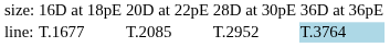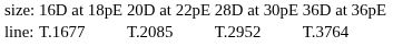line: | column 5: lightblue background -> no background
